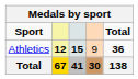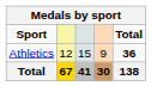Athletics | column 2: bold -> normal
Athletics | column 3: bold -> normal
